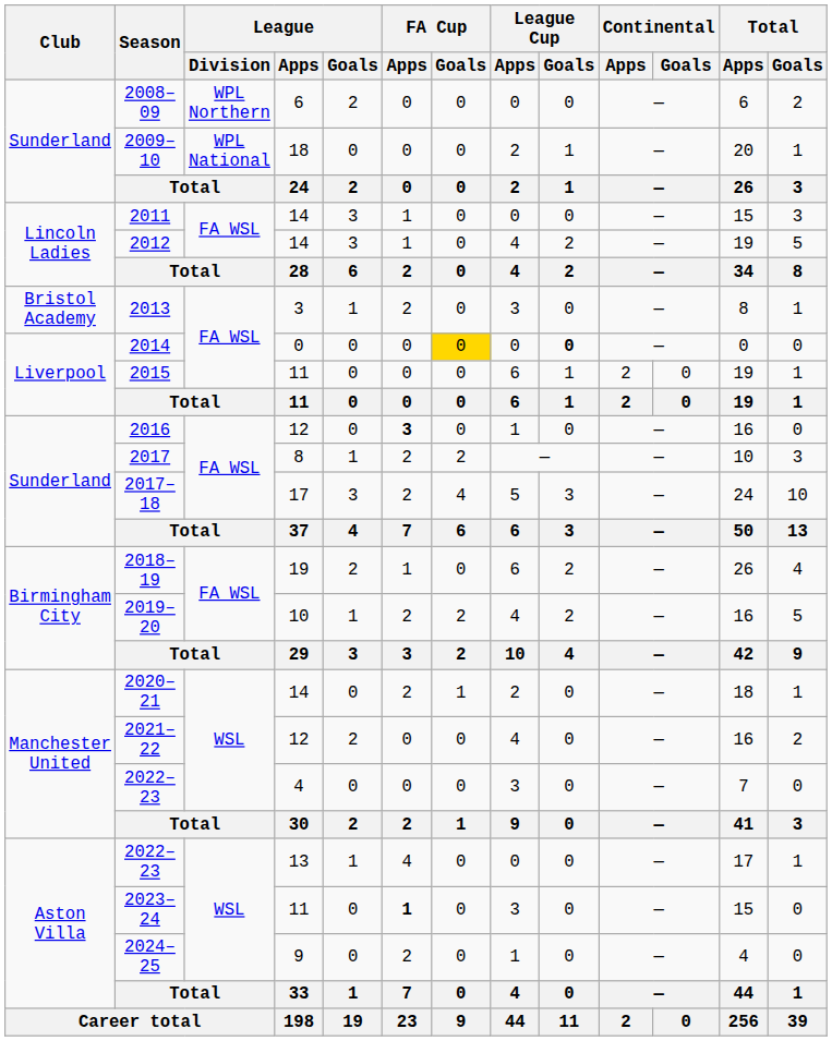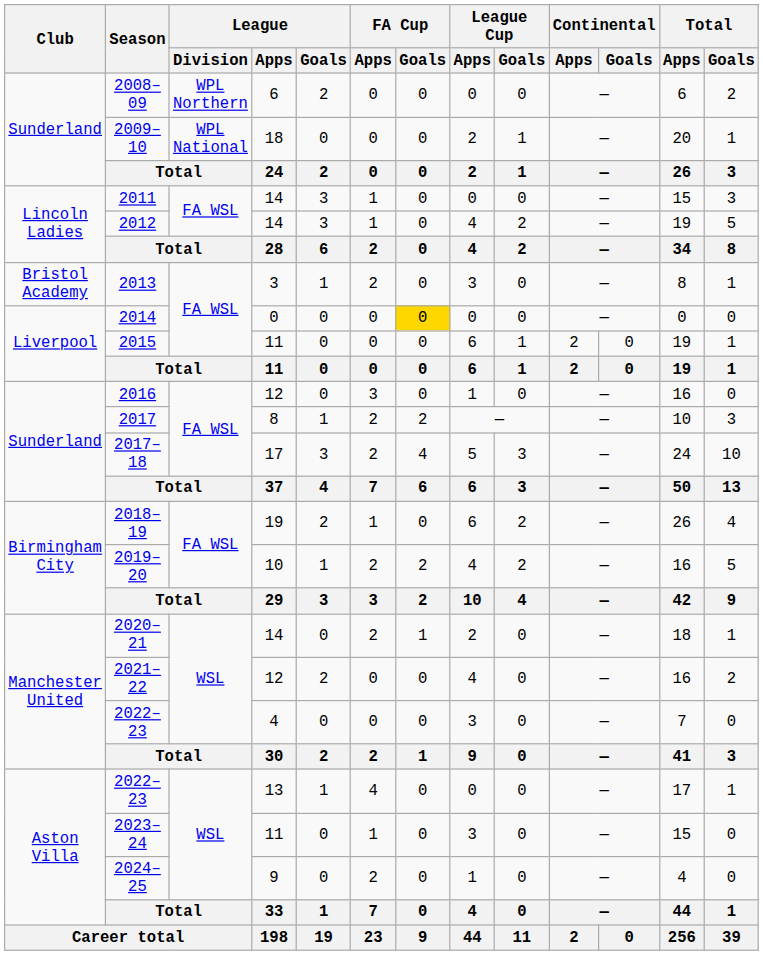2014 | League Cup / Goals: bold -> normal
2016 | FA Cup / Apps: bold -> normal
2023–24 | FA Cup / Apps: bold -> normal
